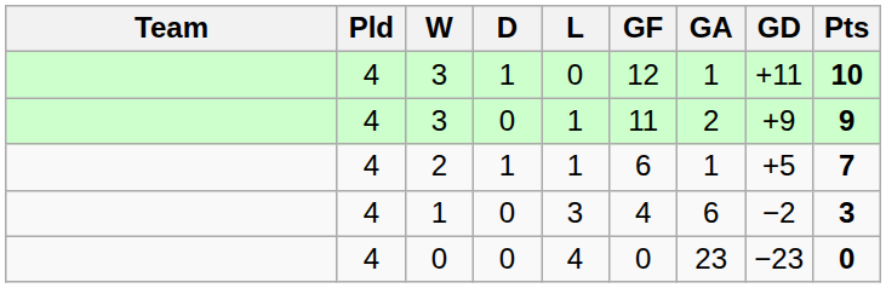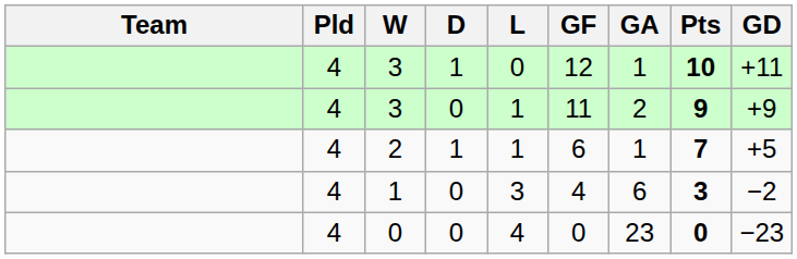columns swapped: GD <-> Pts
